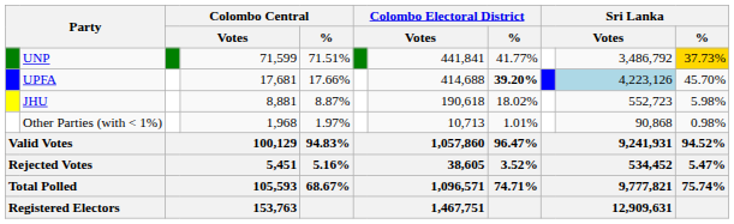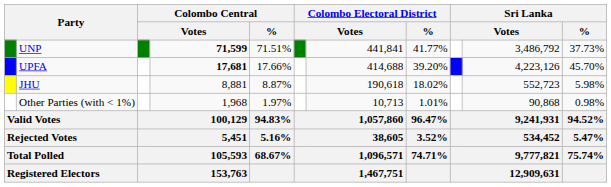UNP | column 4: normal -> bold
UNP | Sri Lanka / %: gold background -> no background
UPFA | column 4: normal -> bold
UPFA | Colombo Electoral District / %: bold -> normal
UPFA | column 10: lightblue background -> no background
